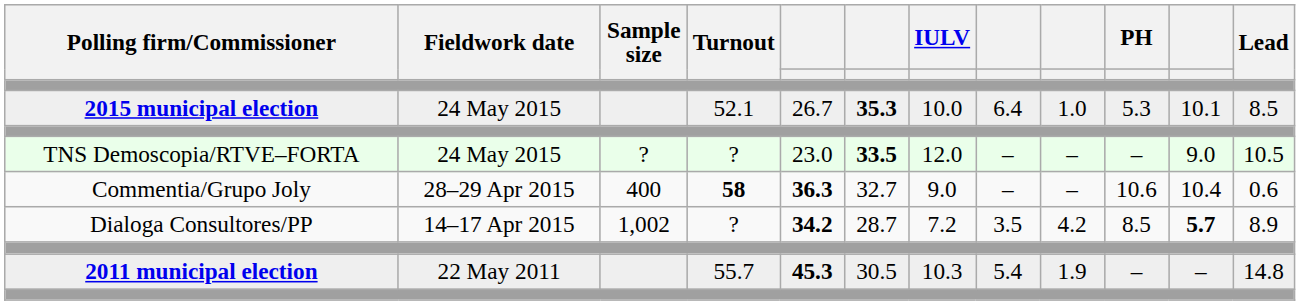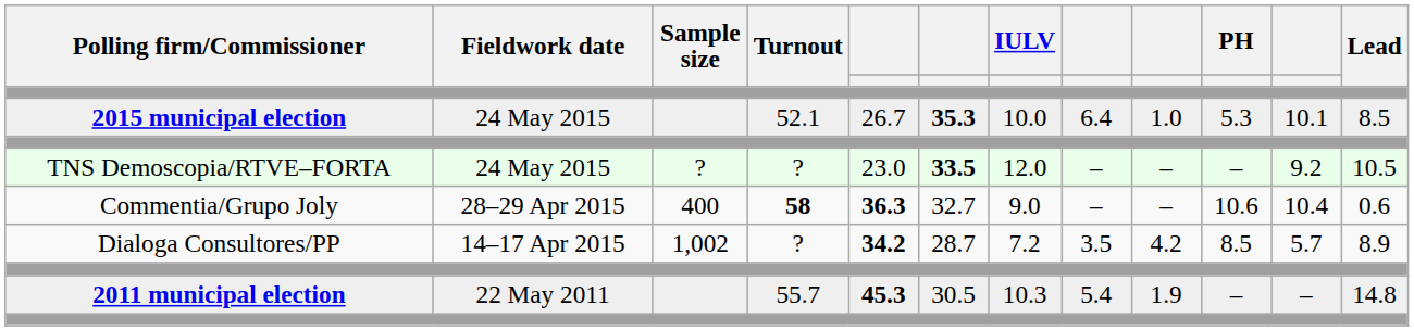TNS Demoscopia/RTVE–FORTA | column 11: 9.0 -> 9.2
Dialoga Consultores/PP | column 11: bold -> normal
